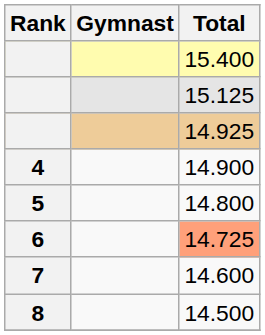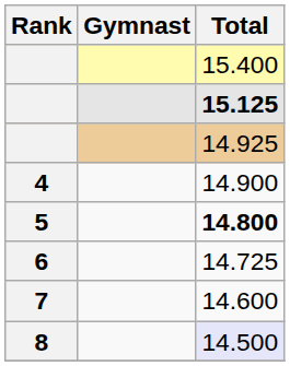15.125 | Total: normal -> bold
14.800 | Total: normal -> bold
14.725 | Total: lightsalmon background -> no background
14.500 | Total: no background -> lavender background
